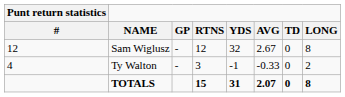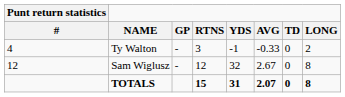rows swapped: Sam Wiglusz <-> Ty Walton
